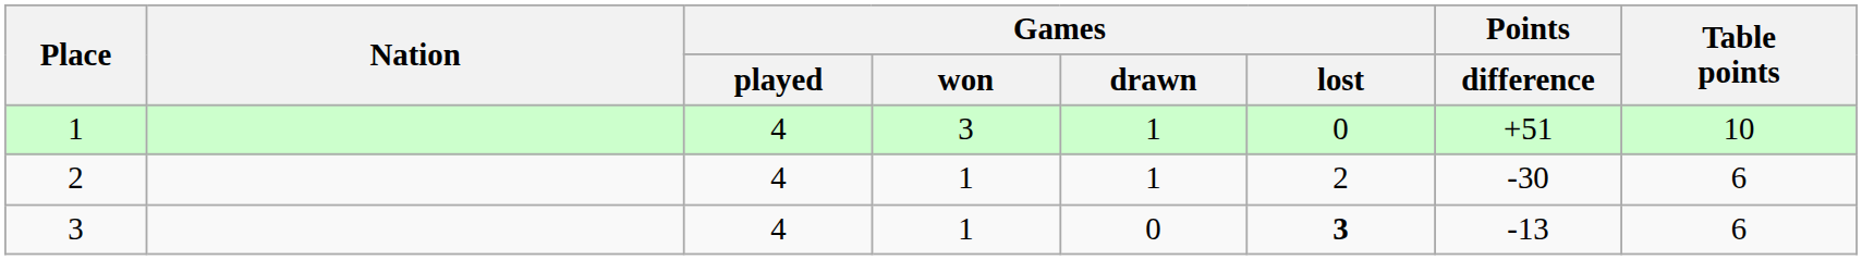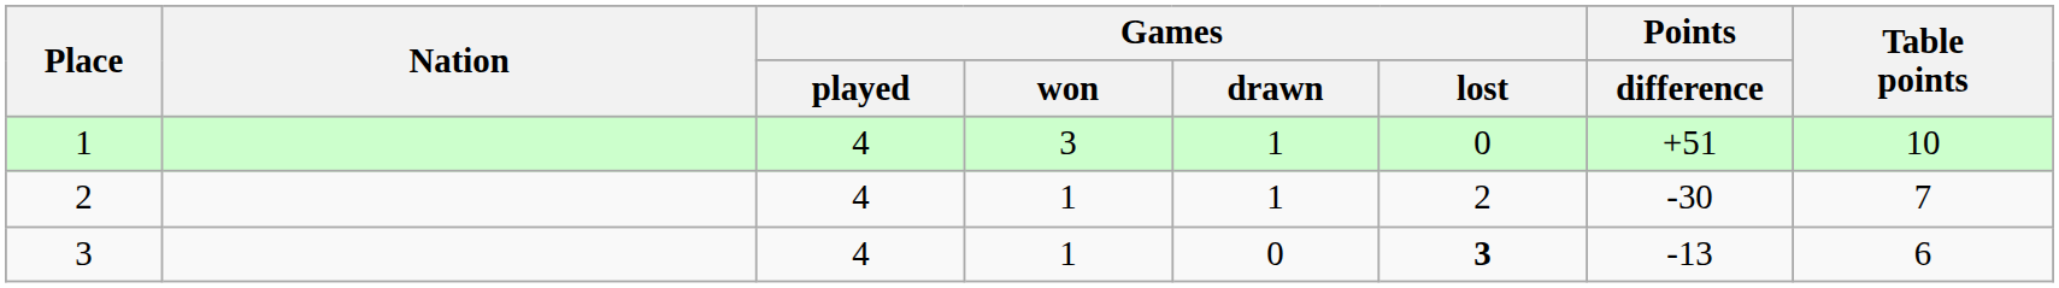row 4 | Table points: 6 -> 7
